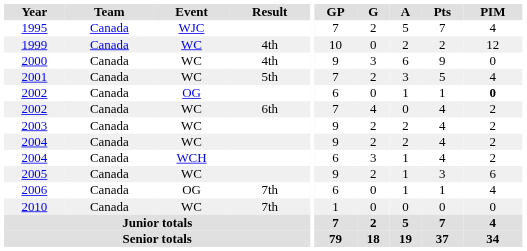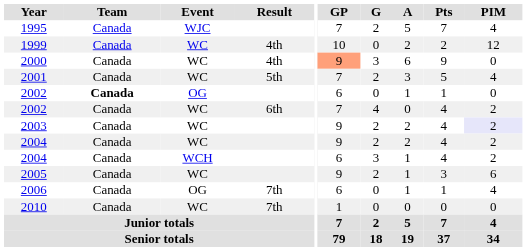2000 | GP: no background -> lightsalmon background
2002 / OG | Team: normal -> bold
2002 / OG | PIM: bold -> normal
2003 | PIM: no background -> lavender background
